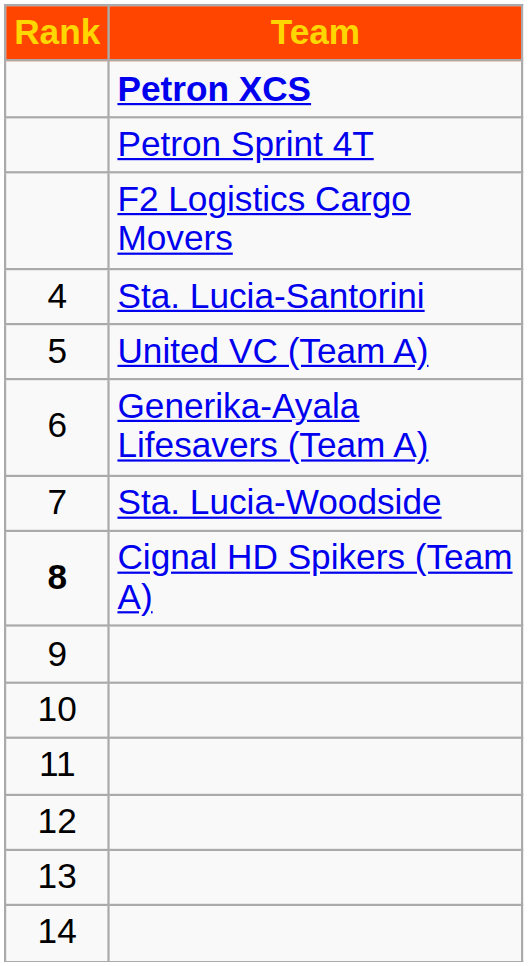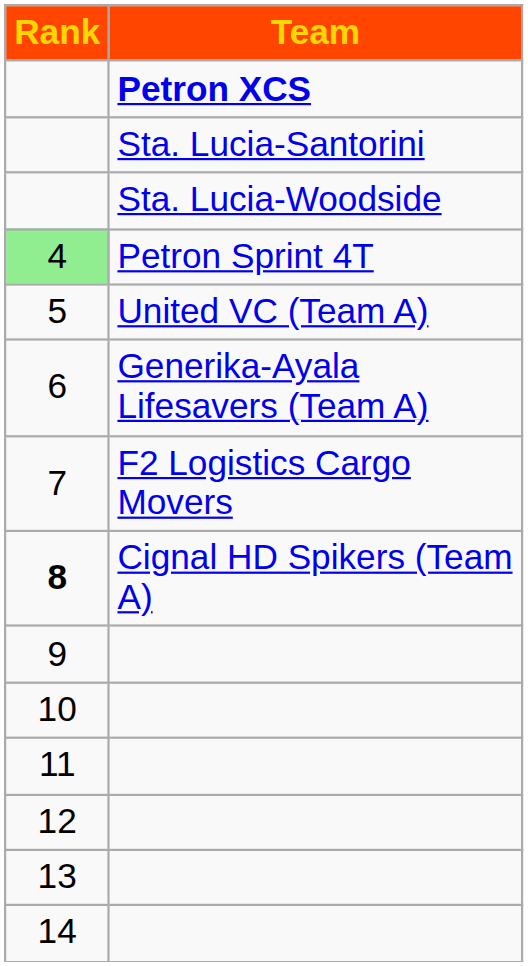row 3 | Team: Petron Sprint 4T -> Sta. Lucia-Santorini
row 4 | Team: F2 Logistics Cargo Movers -> Sta. Lucia-Woodside
row 5 | Rank: no background -> lightgreen background
row 5 | Team: Sta. Lucia-Santorini -> Petron Sprint 4T
row 8 | Team: Sta. Lucia-Woodside -> F2 Logistics Cargo Movers
